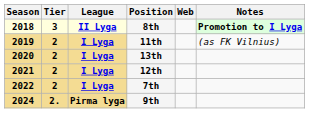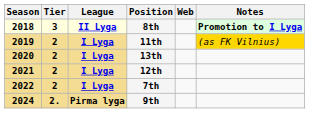11th | Notes: no background -> gold background
